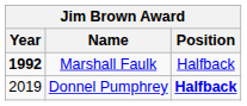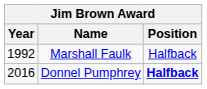Marshall Faulk | Year: bold -> normal
Donnel Pumphrey | Year: 2019 -> 2016
